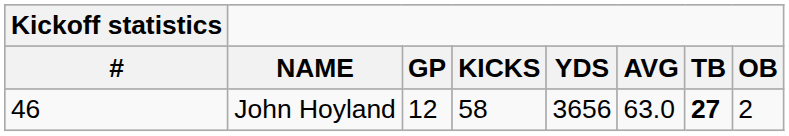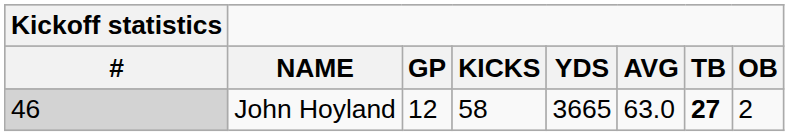John Hoyland | Kickoff statistics / #: no background -> lightgrey background
John Hoyland | YDS: 3656 -> 3665
